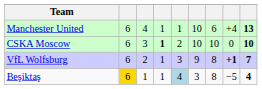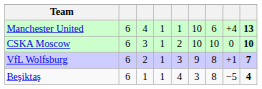CSKA Moscow | column 4: bold -> normal
VfL Wolfsburg | column 8: bold -> normal
Beşiktaş | column 2: gold background -> no background
Beşiktaş | column 5: lightblue background -> no background
